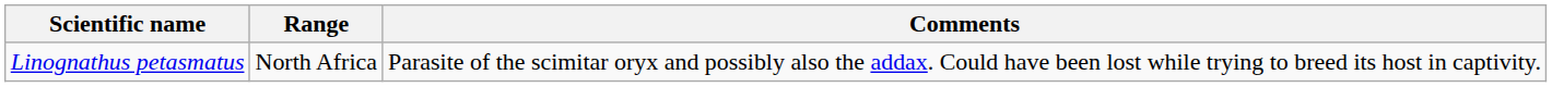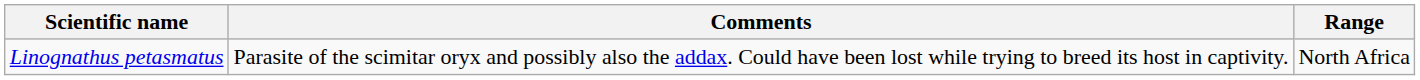columns swapped: Range <-> Comments
